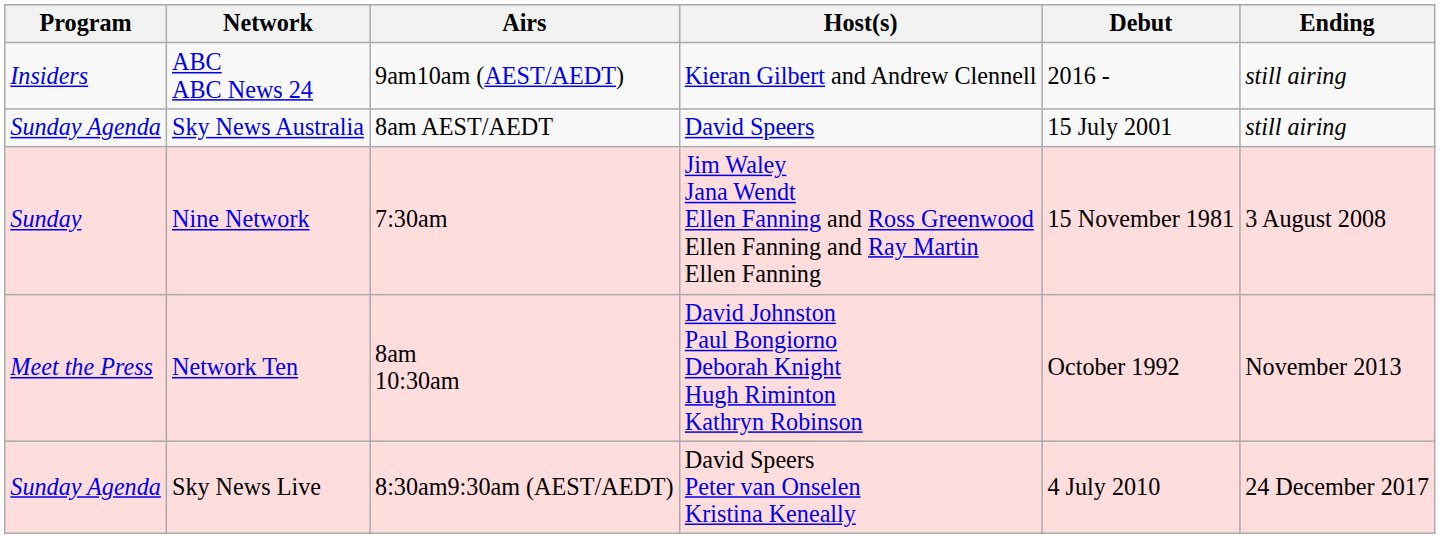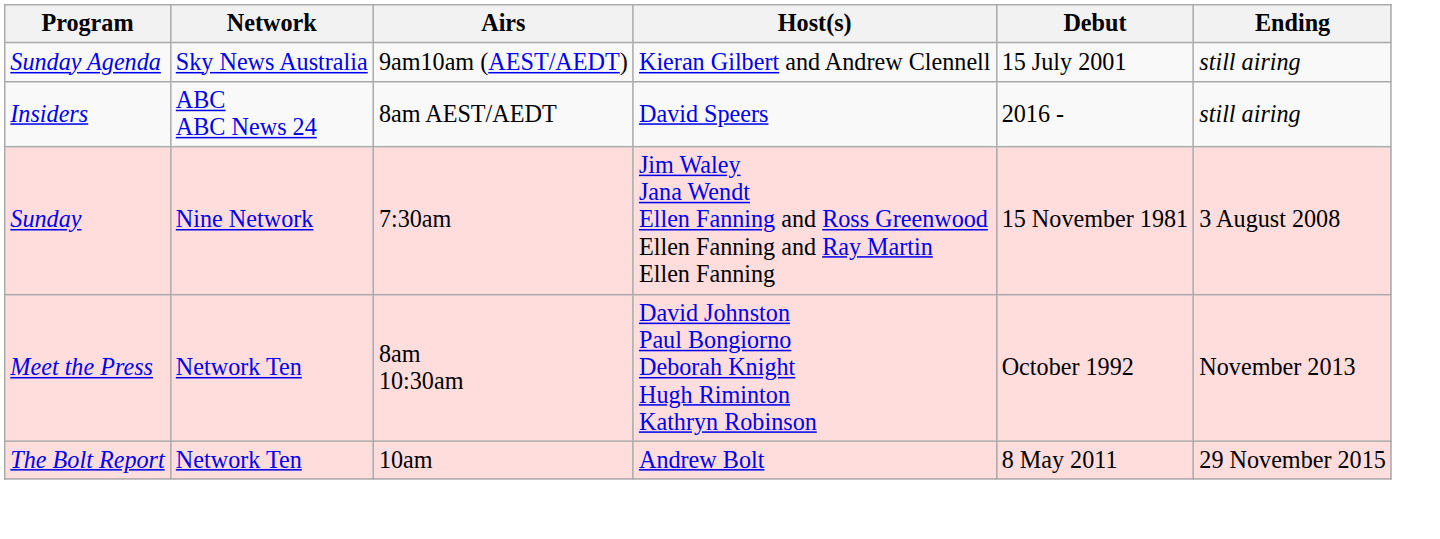9am10am (AEST/AEDT) | Program: Insiders -> Sunday Agenda
9am10am (AEST/AEDT) | Network: ABC ABC News 24 -> Sky News Australia
9am10am (AEST/AEDT) | Debut: 2016 - -> 15 July 2001
8am AEST/AEDT | Program: Sunday Agenda -> Insiders
8am AEST/AEDT | Network: Sky News Australia -> ABC ABC News 24
8am AEST/AEDT | Debut: 15 July 2001 -> 2016 -
- row: Sunday Agenda | Sky News Live | 8:30am9:30am (AEST/AEDT) | David Speers Peter van Onselen Kristina Keneally | 4 July 2010 | 24 December 2017
+ row: The Bolt Report | Network Ten | 10am | Andrew Bolt | 8 May 2011 | 29 November 2015
